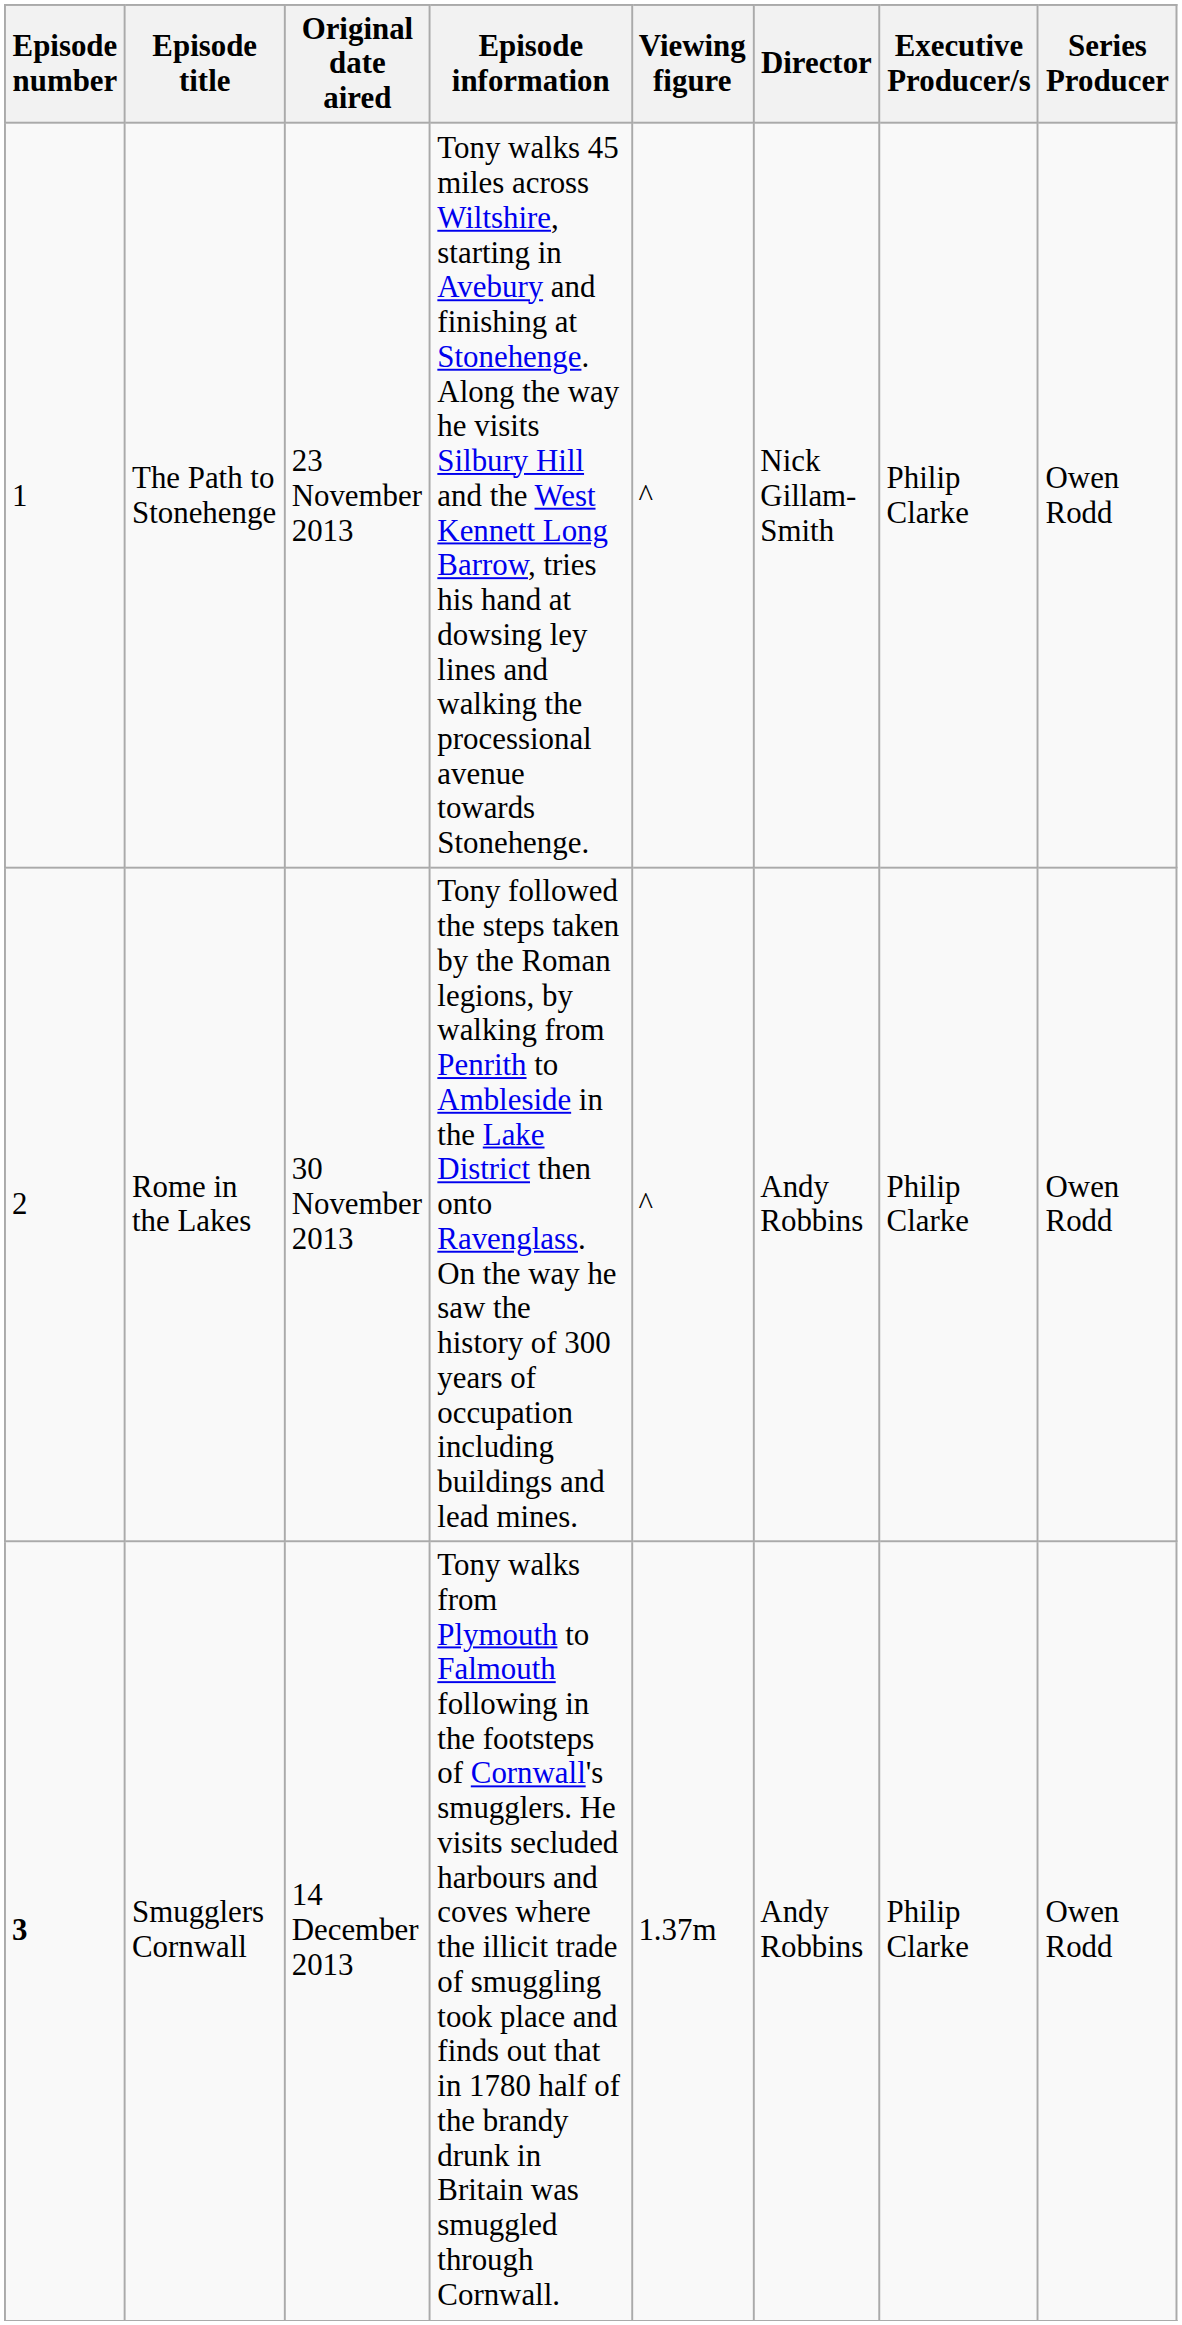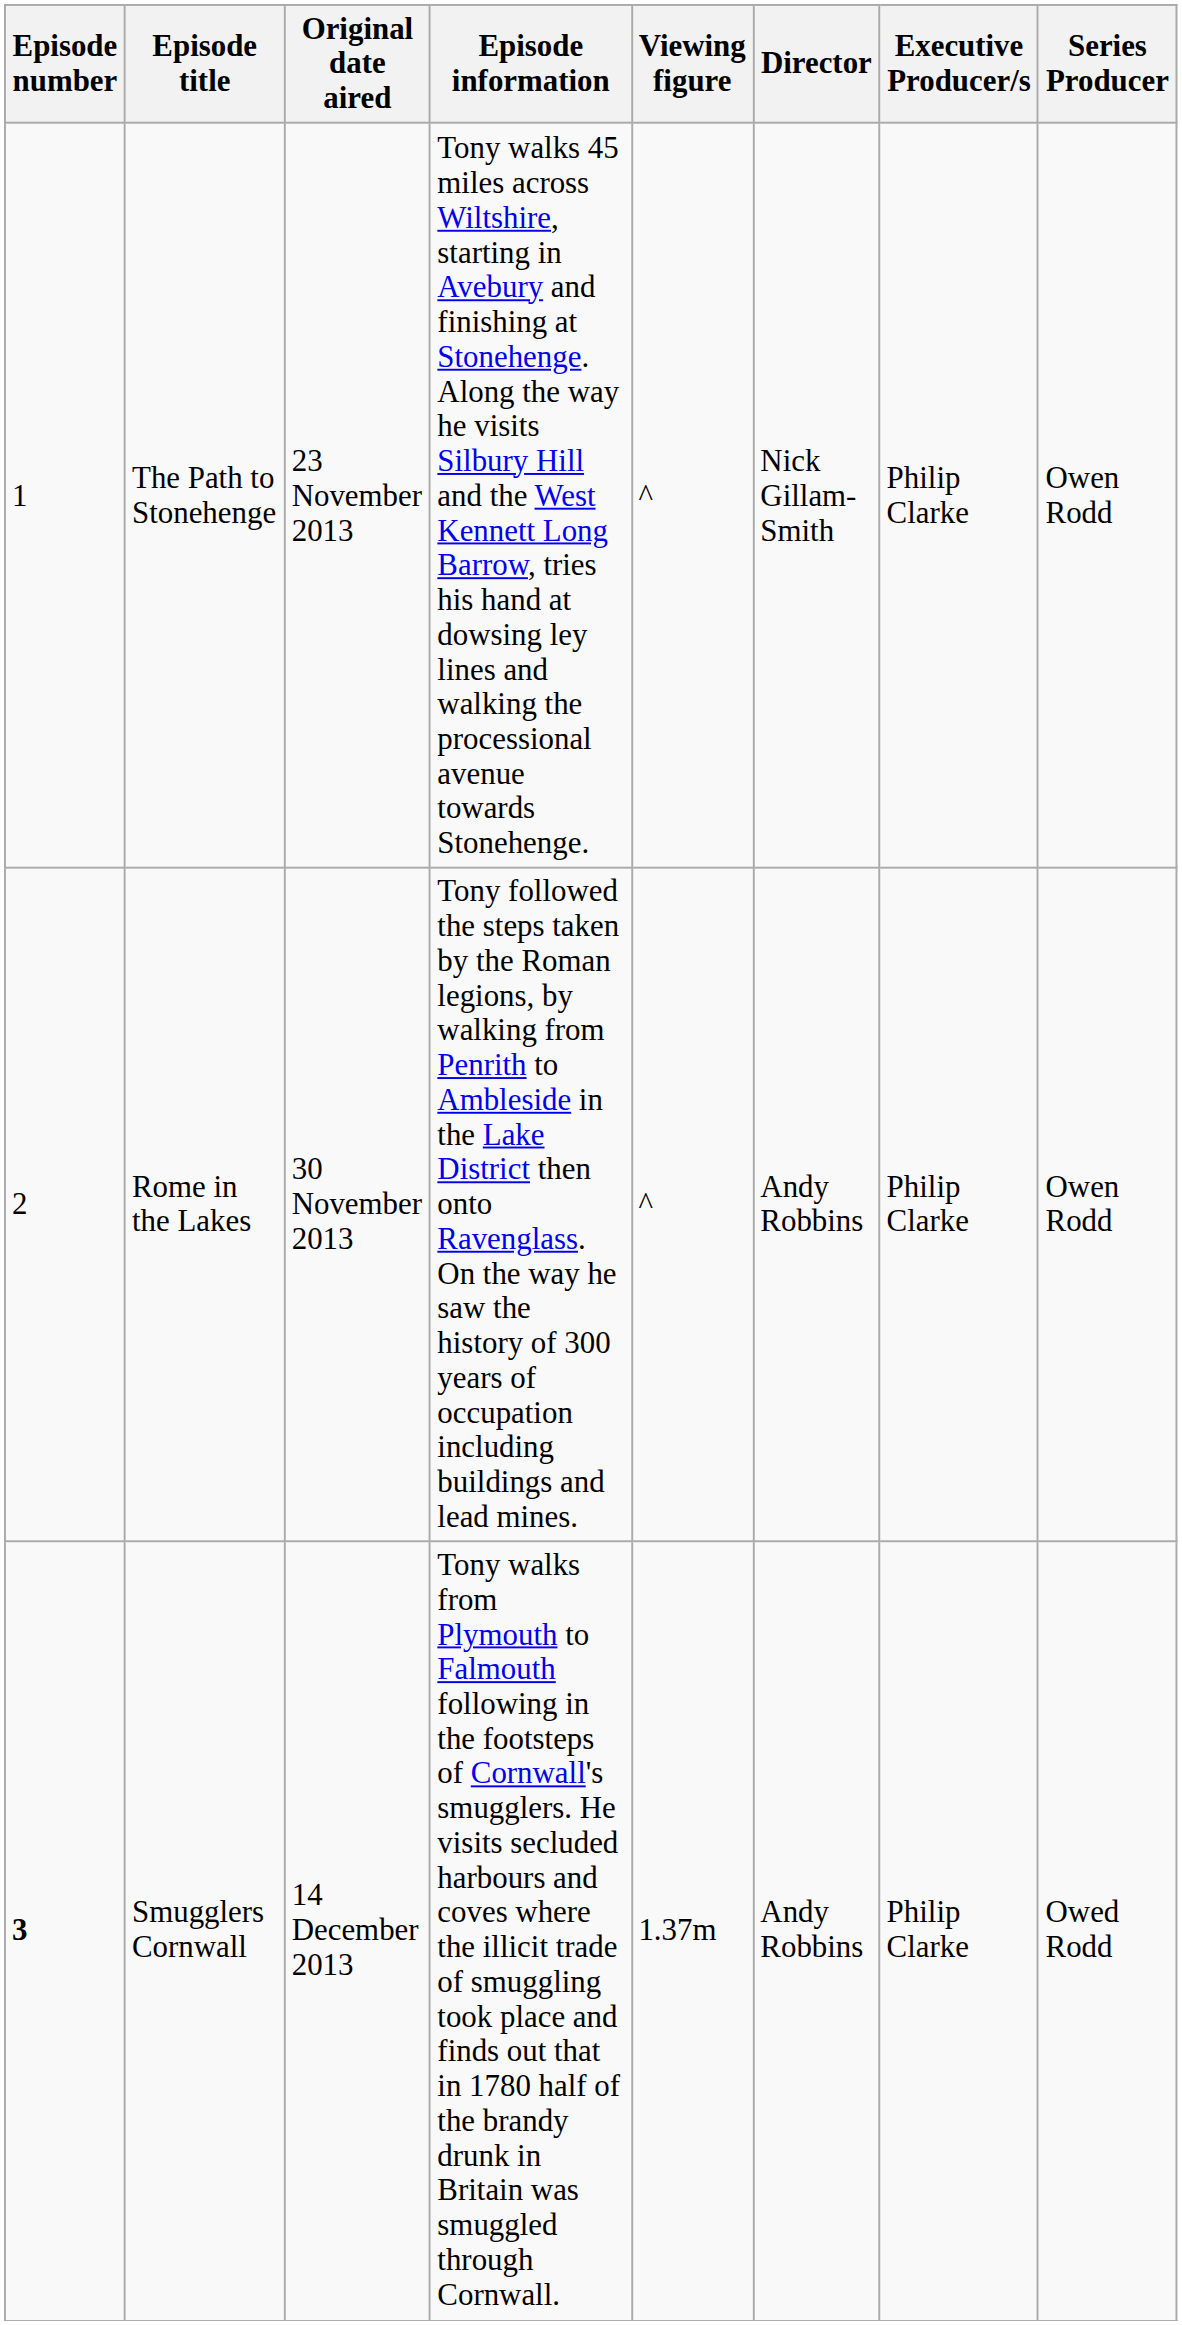Smugglers Cornwall | Series Producer: Owen Rodd -> Owed Rodd
